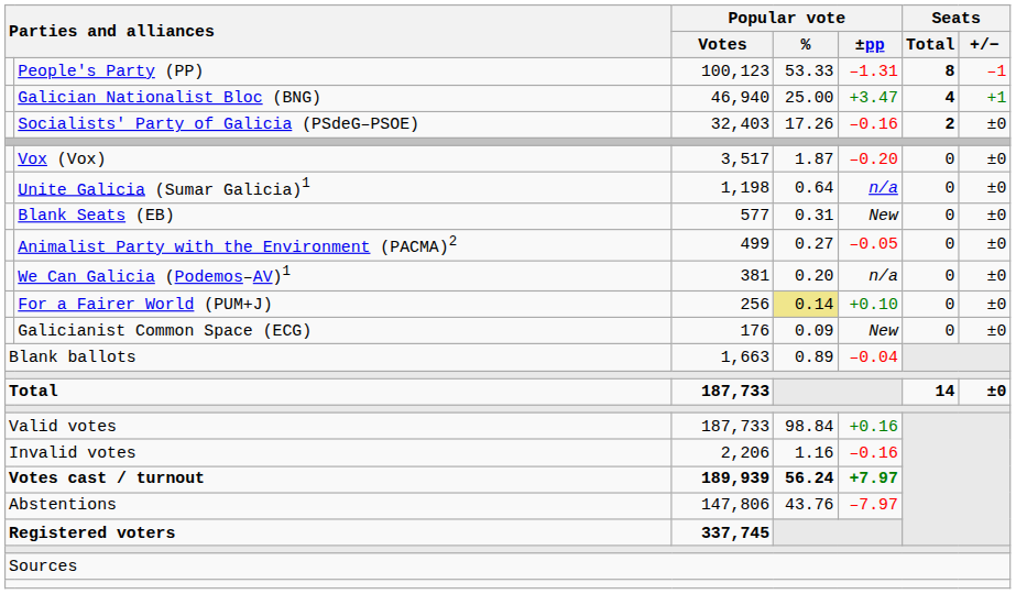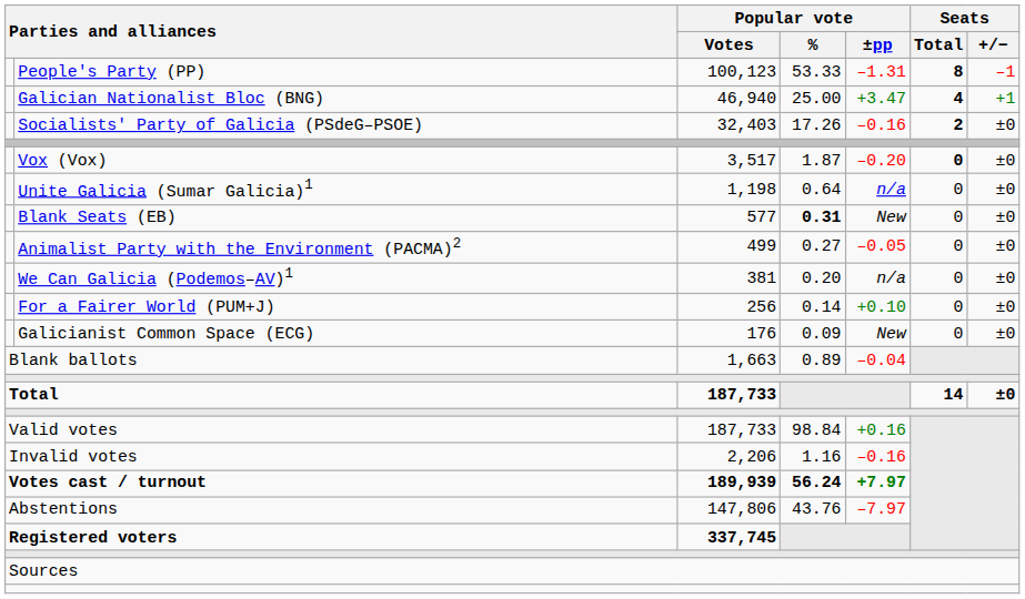Vox (Vox) | Seats / Total: normal -> bold
Blank Seats (EB) | Popular vote / %: normal -> bold
For a Fairer World (PUM+J) | Popular vote / %: khaki background -> no background
